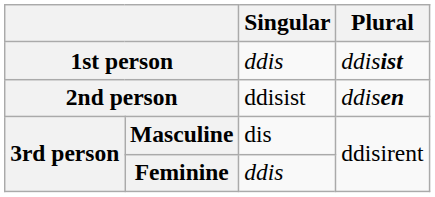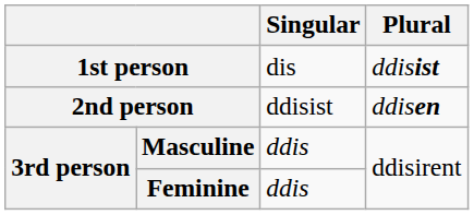1st person | Singular: ddis -> dis
Masculine | Singular: dis -> ddis
